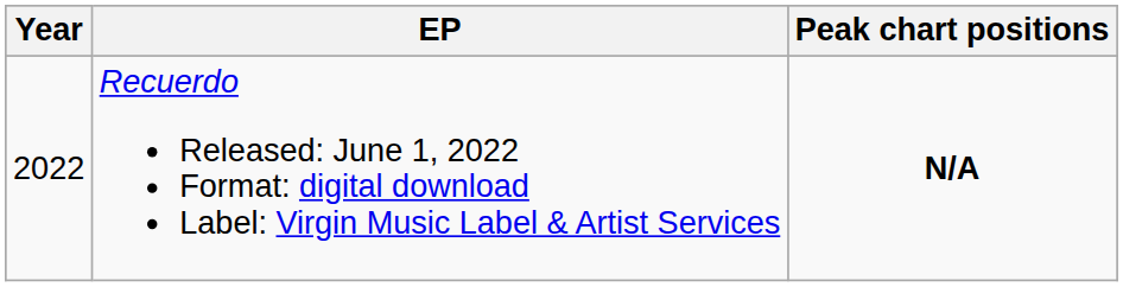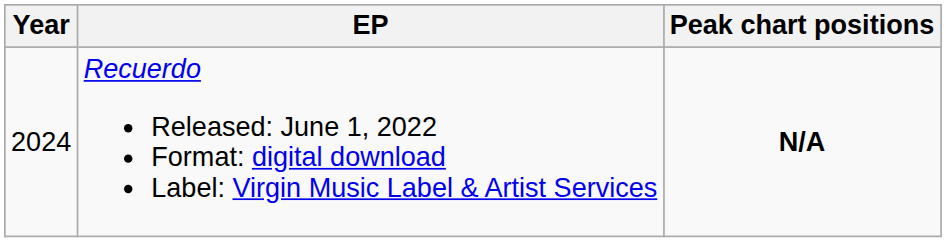row 2 | Year: 2022 -> 2024
